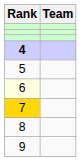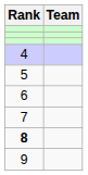row 5 | Rank: bold -> normal
row 7 | Rank: lightyellow background -> no background
row 8 | Rank: gold background -> no background
row 9 | Rank: normal -> bold
